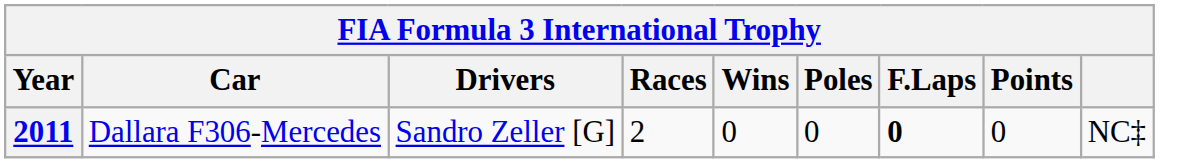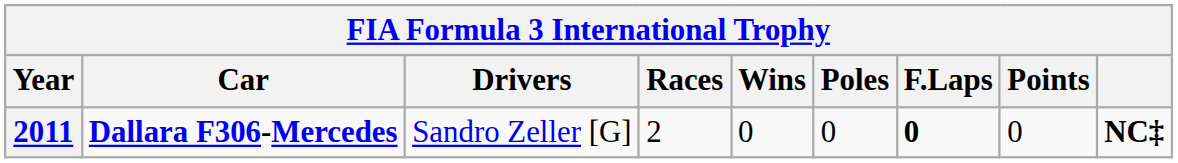2011 | Car: normal -> bold
2011 | column 9: normal -> bold
